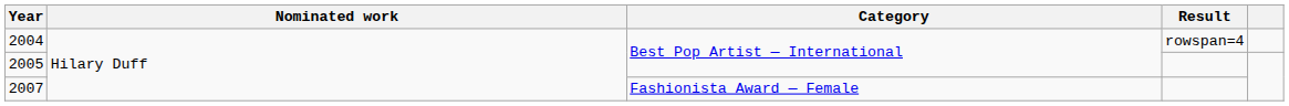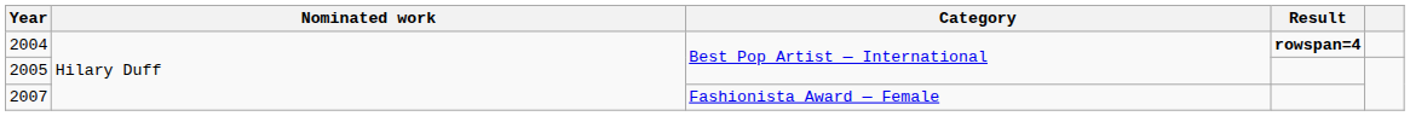2004 | Result: normal -> bold
